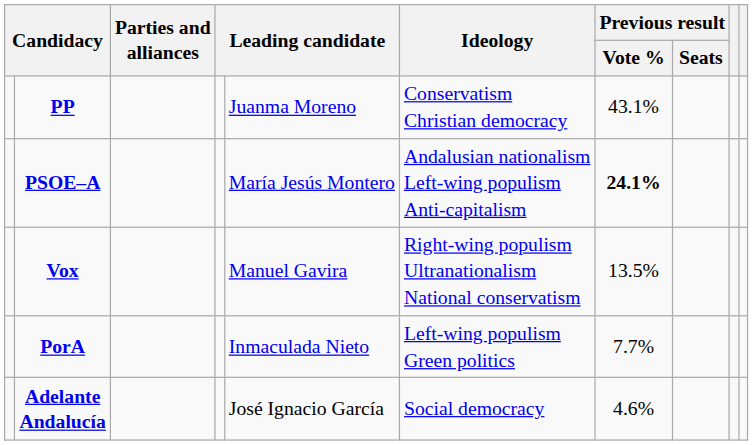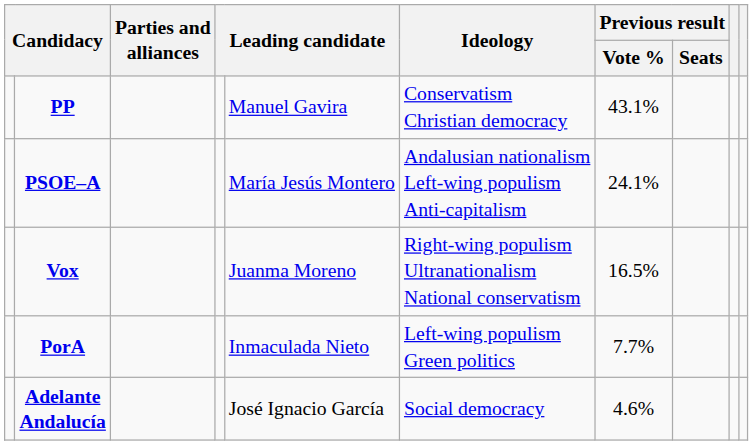PP | column 5: Juanma Moreno -> Manuel Gavira
PSOE–A | Previous result / Vote %: bold -> normal
Vox | column 5: Manuel Gavira -> Juanma Moreno
Vox | Previous result / Vote %: 13.5% -> 16.5%
